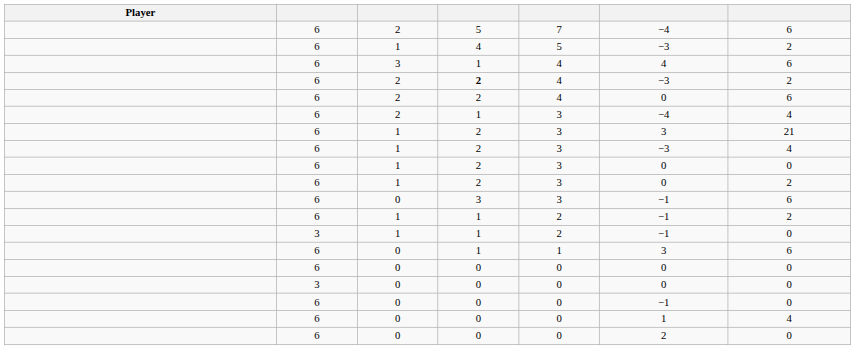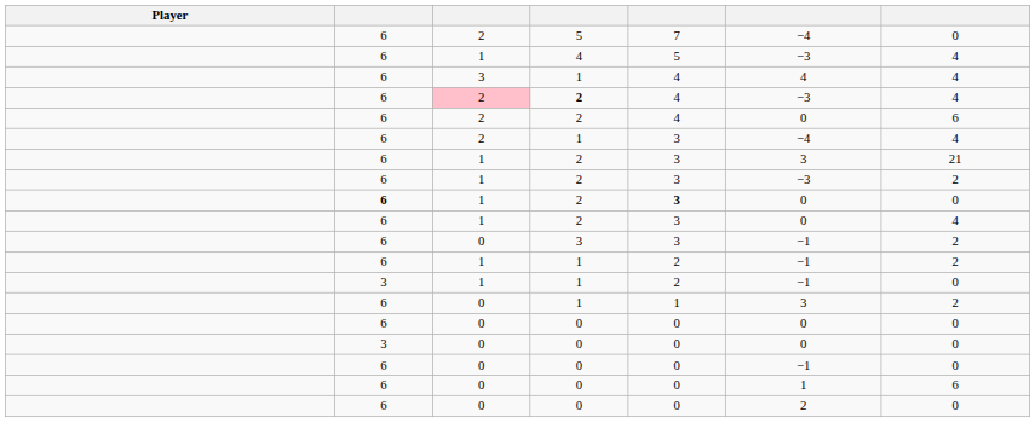row 2 | column 7: 6 -> 0
row 3 | column 7: 2 -> 4
row 4 | column 7: 6 -> 4
row 5 | column 3: no background -> pink background
row 5 | column 7: 2 -> 4
row 9 | column 7: 4 -> 2
row 10 | column 2: normal -> bold
row 10 | column 5: normal -> bold
row 11 | column 7: 2 -> 4
row 12 | column 7: 6 -> 2
row 15 | column 7: 6 -> 2
row 19 | column 7: 4 -> 6
